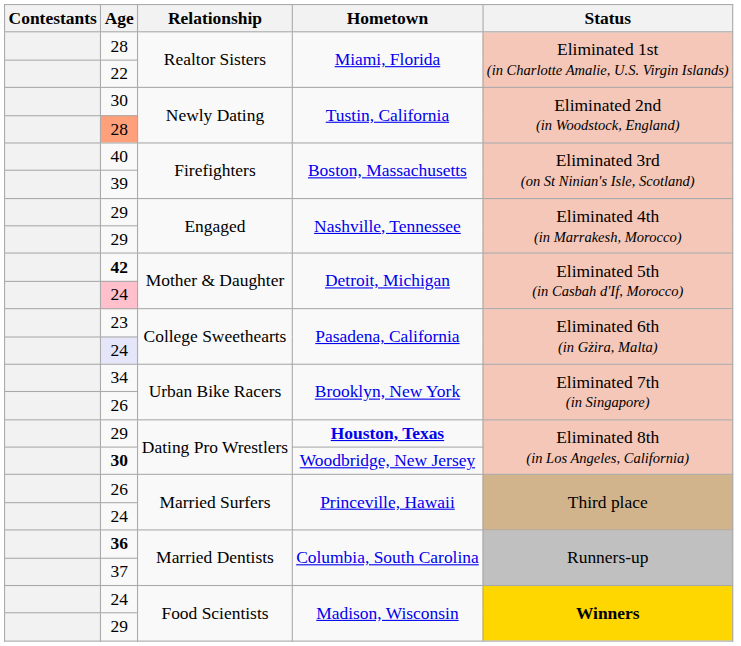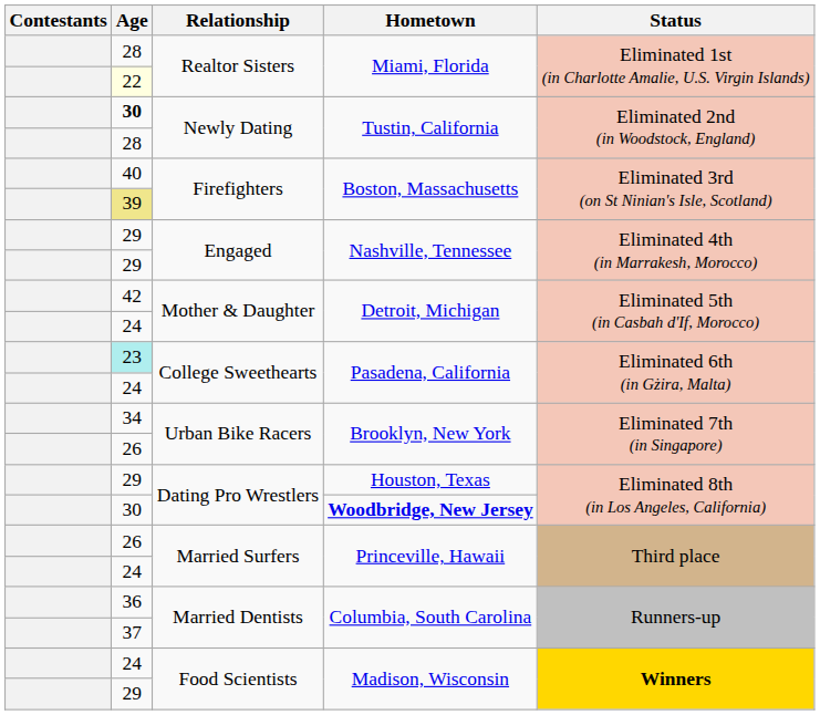22 | Age: no background -> lightyellow background
30 / Tustin, California | Age: normal -> bold
28 / Tustin, California | Age: lightsalmon background -> no background
39 | Age: no background -> khaki background
42 | Age: bold -> normal
24 / Detroit, Michigan | Age: pink background -> no background
23 | Age: no background -> paleturquoise background
24 / Pasadena, California | Age: lavender background -> no background
29 / Houston, Texas | Hometown: bold -> normal
30 / Woodbridge, New Jersey | Age: bold -> normal
30 / Woodbridge, New Jersey | Hometown: normal -> bold
36 | Age: bold -> normal
